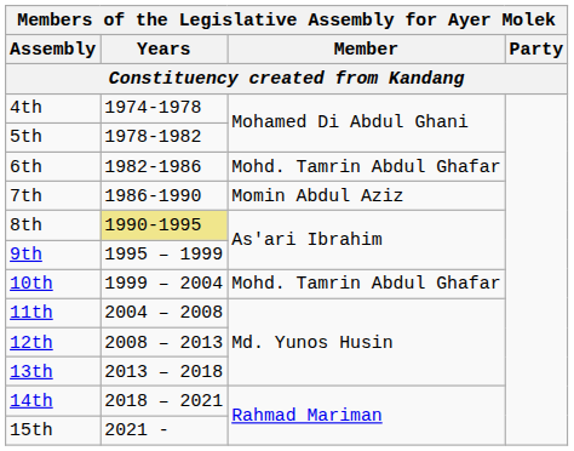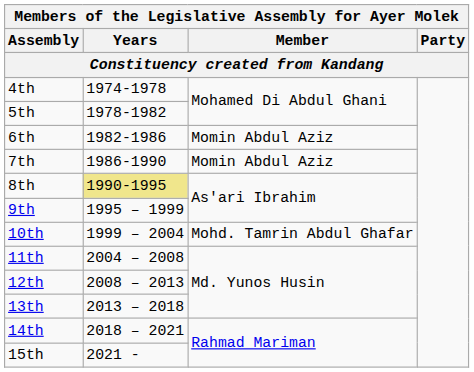6th | Member: Mohd. Tamrin Abdul Ghafar -> Momin Abdul Aziz
